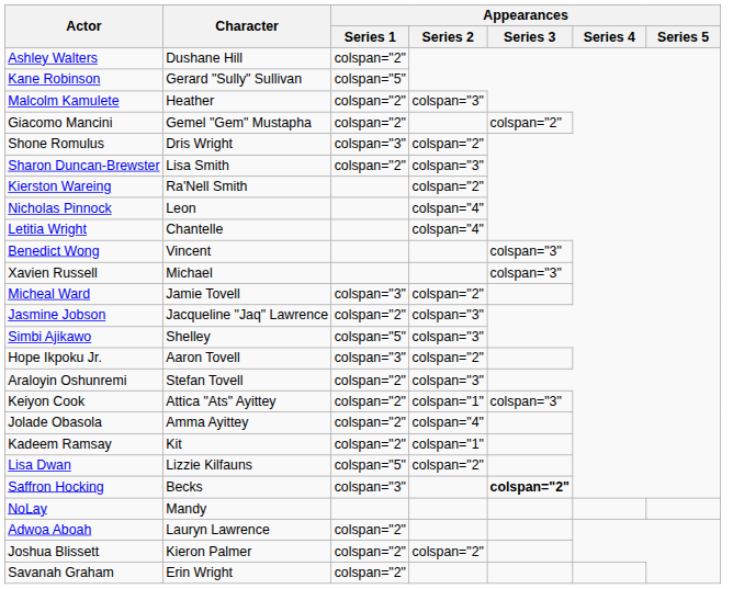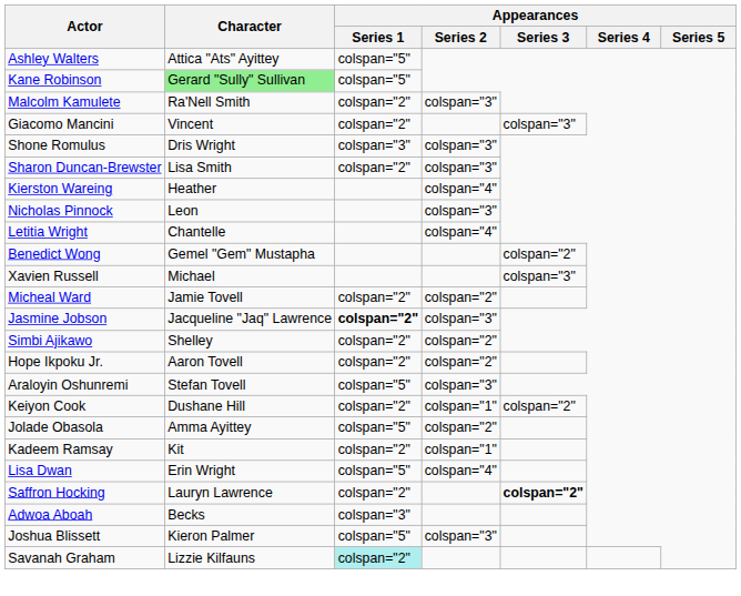Ashley Walters | Character: Dushane Hill -> Attica "Ats" Ayittey
Ashley Walters | Appearances / Series 1: colspan="2" -> colspan="5"
Kane Robinson | Character: no background -> lightgreen background
Malcolm Kamulete | Character: Heather -> Ra'Nell Smith
Giacomo Mancini | Character: Gemel "Gem" Mustapha -> Vincent
Giacomo Mancini | Appearances / Series 3: colspan="2" -> colspan="3"
Shone Romulus | Appearances / Series 2: colspan="2" -> colspan="3"
Kierston Wareing | Character: Ra'Nell Smith -> Heather
Kierston Wareing | Appearances / Series 2: colspan="2" -> colspan="4"
Nicholas Pinnock | Appearances / Series 2: colspan="4" -> colspan="3"
Benedict Wong | Character: Vincent -> Gemel "Gem" Mustapha
Benedict Wong | Appearances / Series 3: colspan="3" -> colspan="2"
Micheal Ward | Appearances / Series 1: colspan="3" -> colspan="2"
Jasmine Jobson | Appearances / Series 1: normal -> bold
Simbi Ajikawo | Appearances / Series 1: colspan="5" -> colspan="2"
Simbi Ajikawo | Appearances / Series 2: colspan="3" -> colspan="2"
Hope Ikpoku Jr. | Appearances / Series 1: colspan="3" -> colspan="2"
Araloyin Oshunremi | Appearances / Series 1: colspan="2" -> colspan="5"
Keiyon Cook | Character: Attica "Ats" Ayittey -> Dushane Hill
Keiyon Cook | Appearances / Series 3: colspan="3" -> colspan="2"
Jolade Obasola | Appearances / Series 1: colspan="2" -> colspan="5"
Jolade Obasola | Appearances / Series 2: colspan="4" -> colspan="2"
Lisa Dwan | Character: Lizzie Kilfauns -> Erin Wright
Lisa Dwan | Appearances / Series 2: colspan="2" -> colspan="4"
Saffron Hocking | Character: Becks -> Lauryn Lawrence
Saffron Hocking | Appearances / Series 1: colspan="3" -> colspan="2"
- row: NoLay | Mandy
Adwoa Aboah | Character: Lauryn Lawrence -> Becks
Adwoa Aboah | Appearances / Series 1: colspan="2" -> colspan="3"
Joshua Blissett | Appearances / Series 1: colspan="2" -> colspan="5"
Joshua Blissett | Appearances / Series 2: colspan="2" -> colspan="3"
Savanah Graham | Character: Erin Wright -> Lizzie Kilfauns
Savanah Graham | Appearances / Series 1: no background -> paleturquoise background
